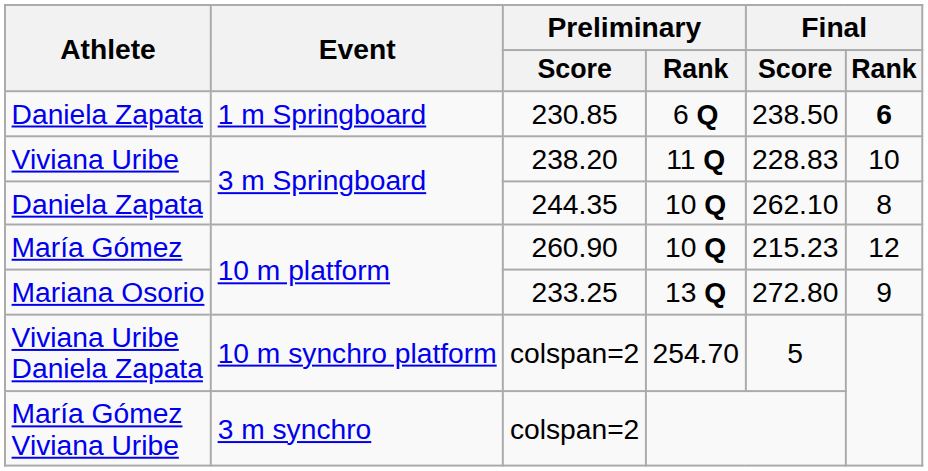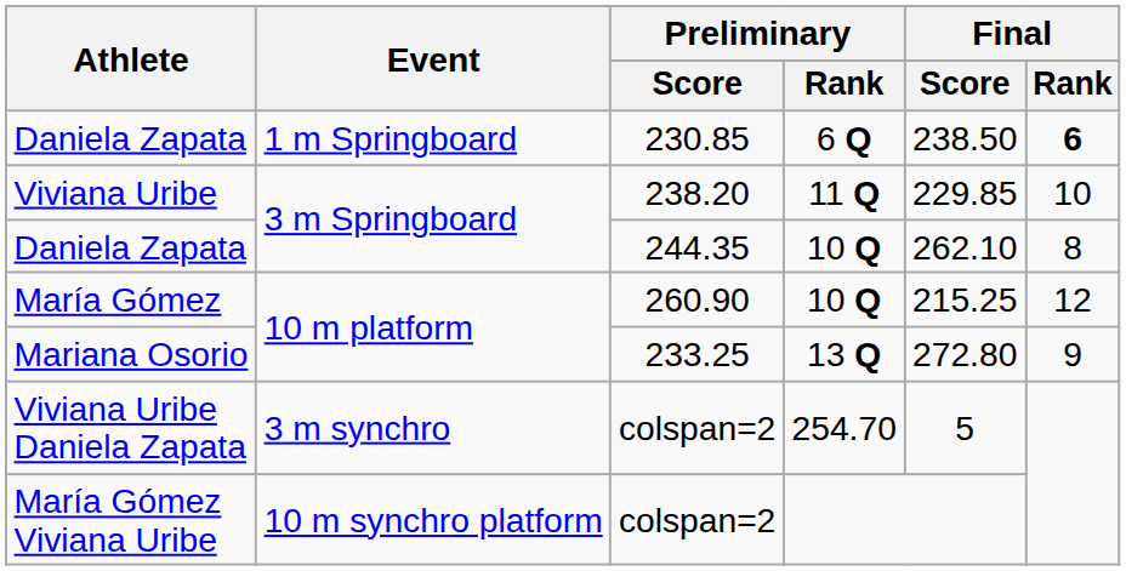Viviana Uribe | Final / Score: 228.83 -> 229.85
María Gómez | Final / Score: 215.23 -> 215.25
Viviana Uribe Daniela Zapata | Event: 10 m synchro platform -> 3 m synchro
María Gómez Viviana Uribe | Event: 3 m synchro -> 10 m synchro platform
